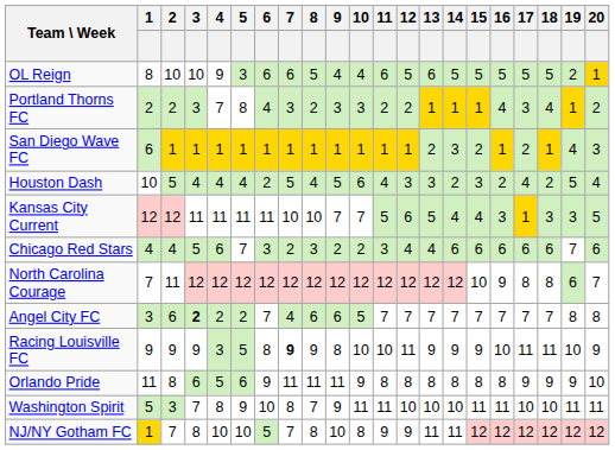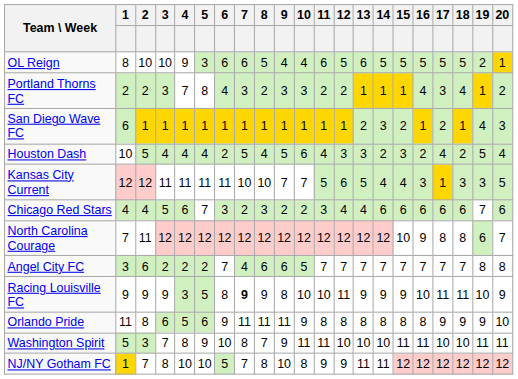Angel City FC | 3: bold -> normal
